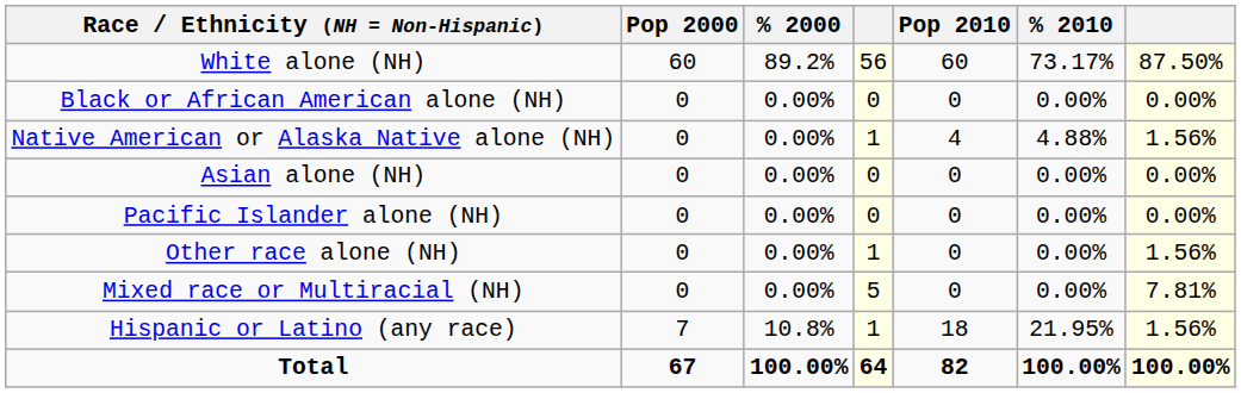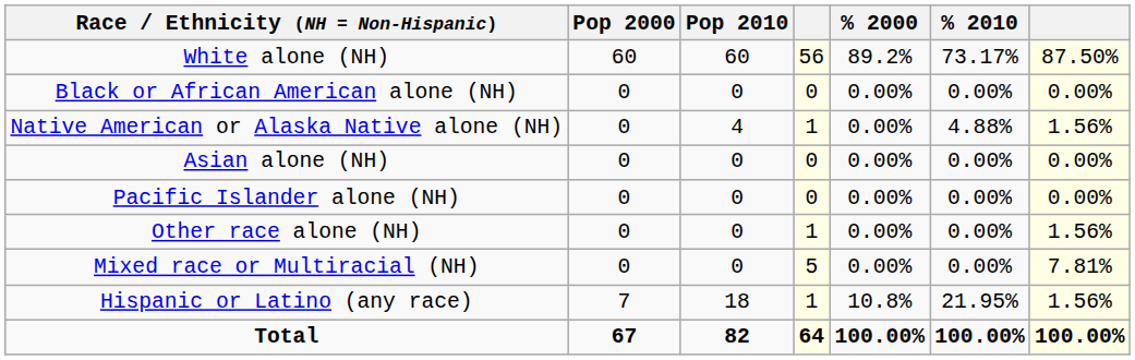columns swapped: Pop 2010 <-> % 2000
